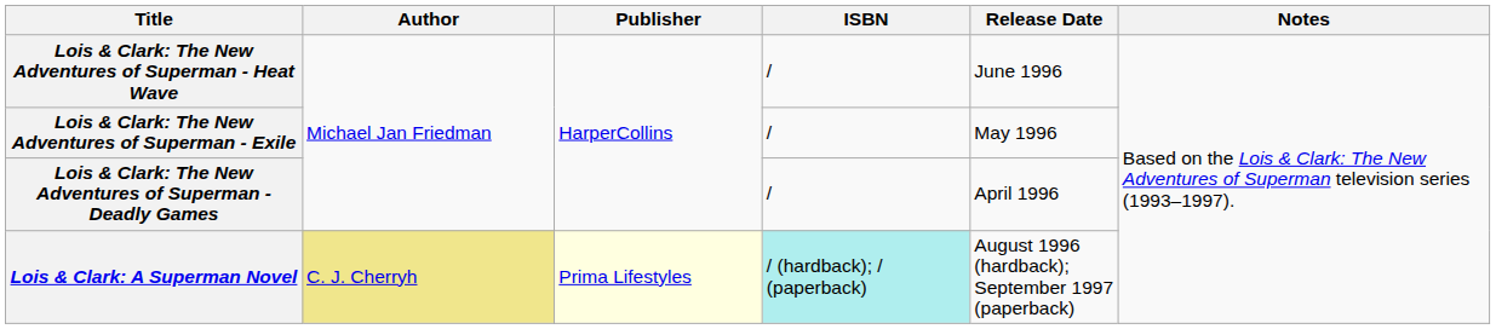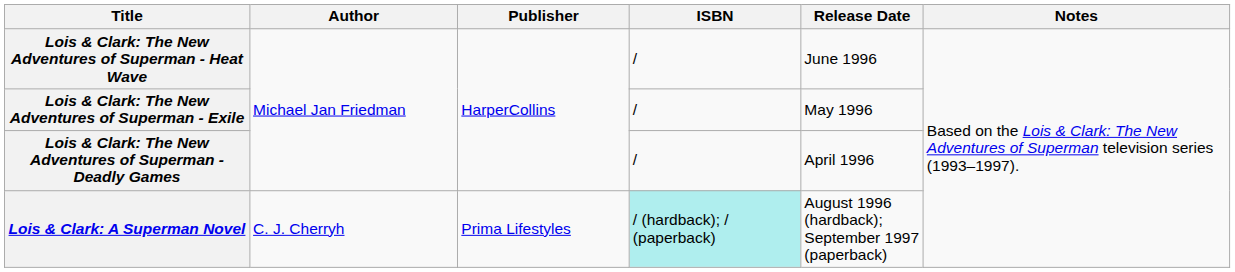Lois & Clark: A Superman Novel | Author: khaki background -> no background
Lois & Clark: A Superman Novel | Publisher: lightyellow background -> no background
